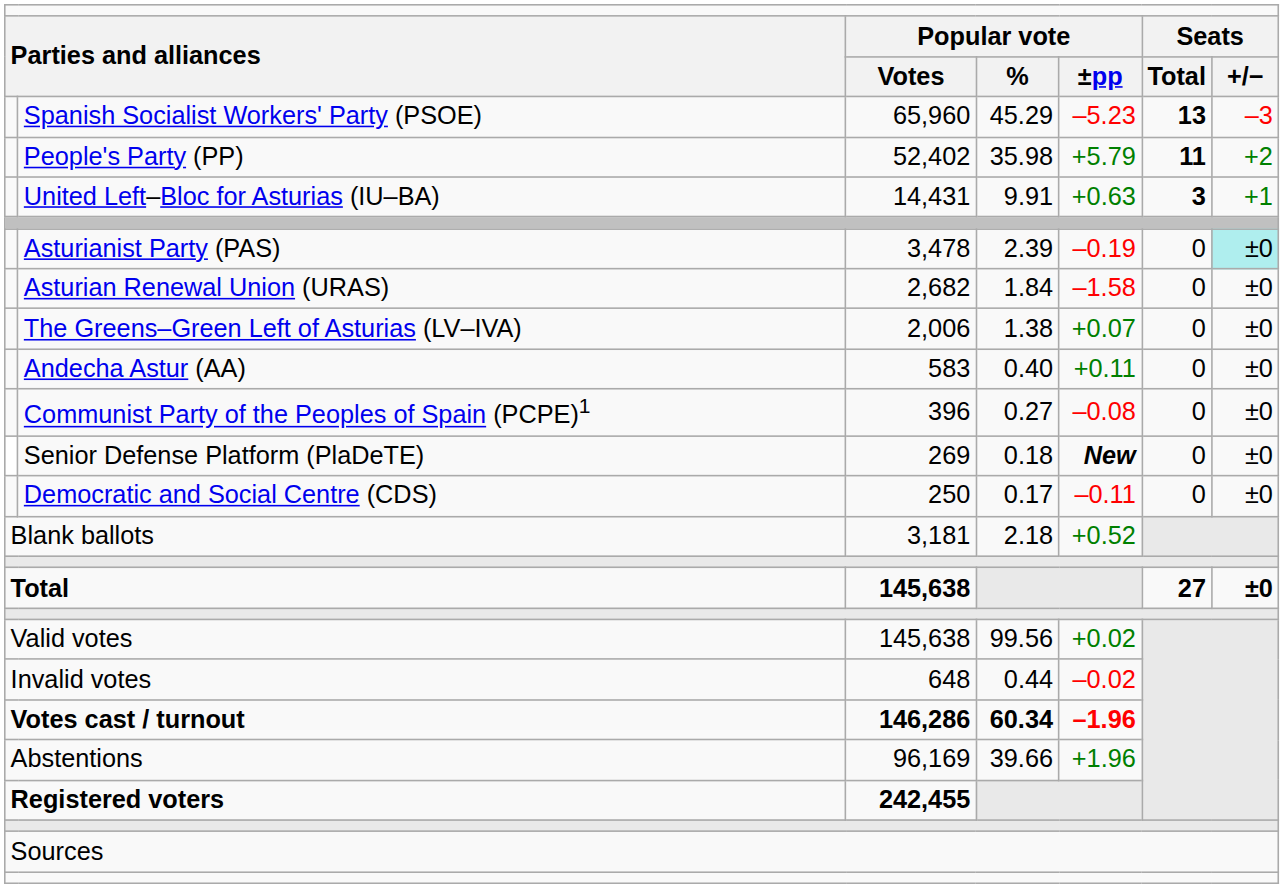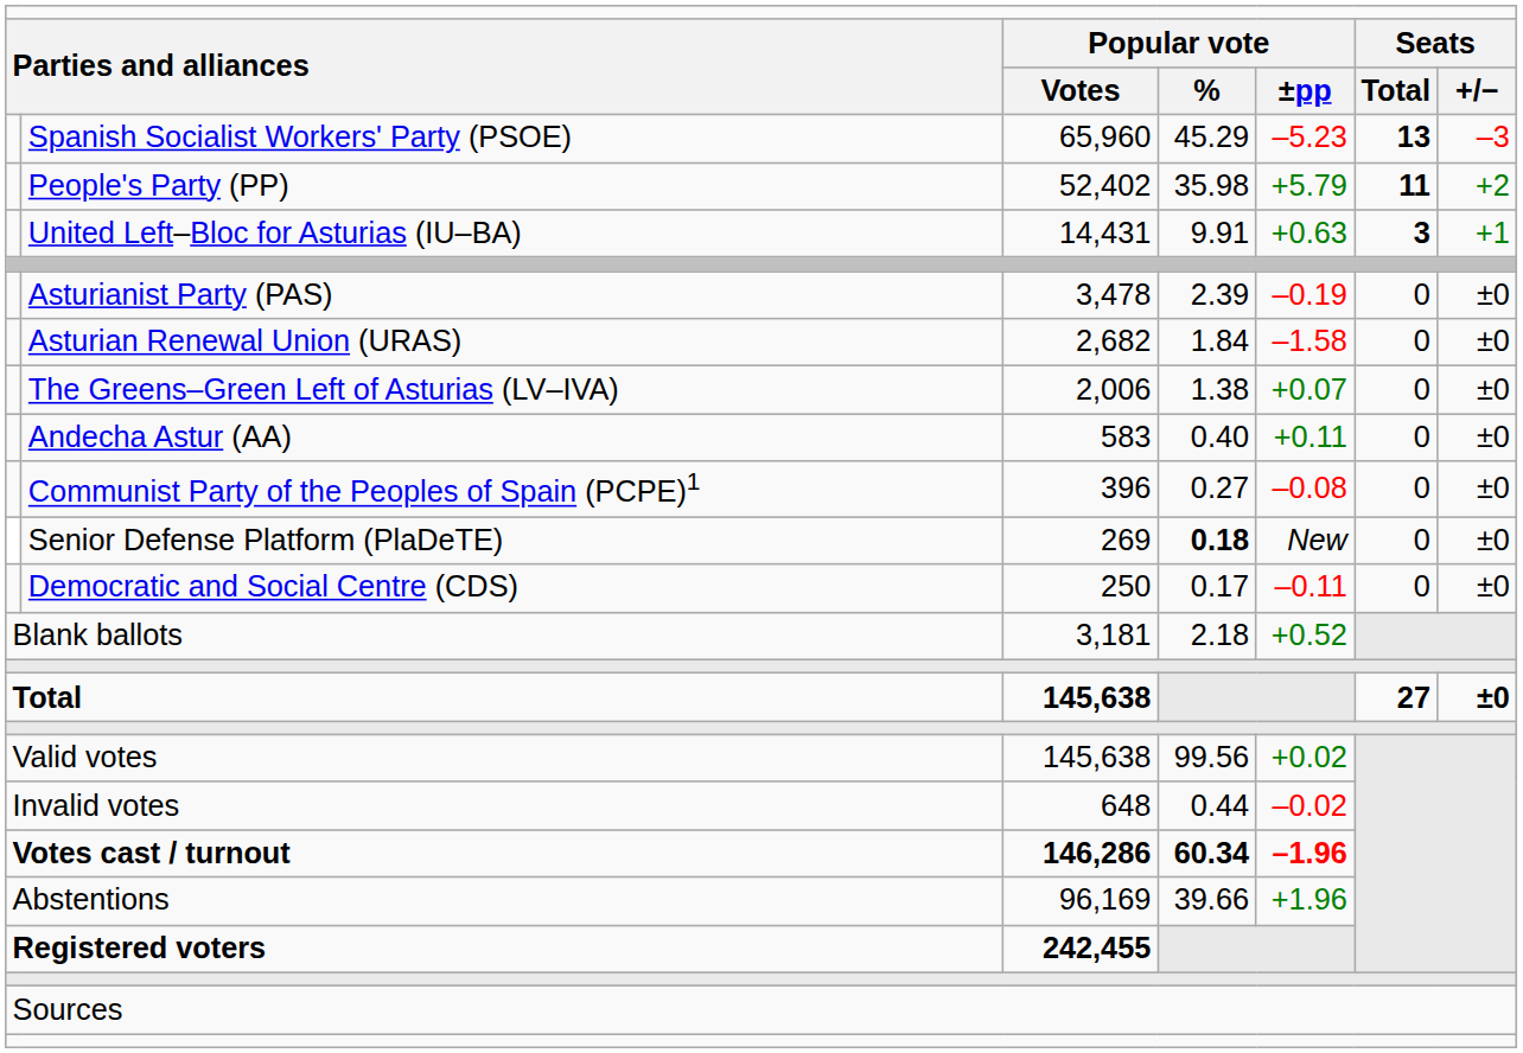Asturianist Party (PAS) | column 7: paleturquoise background -> no background
Senior Defense Platform (PlaDeTE) | column 4: normal -> bold
Senior Defense Platform (PlaDeTE) | column 5: bold -> normal
